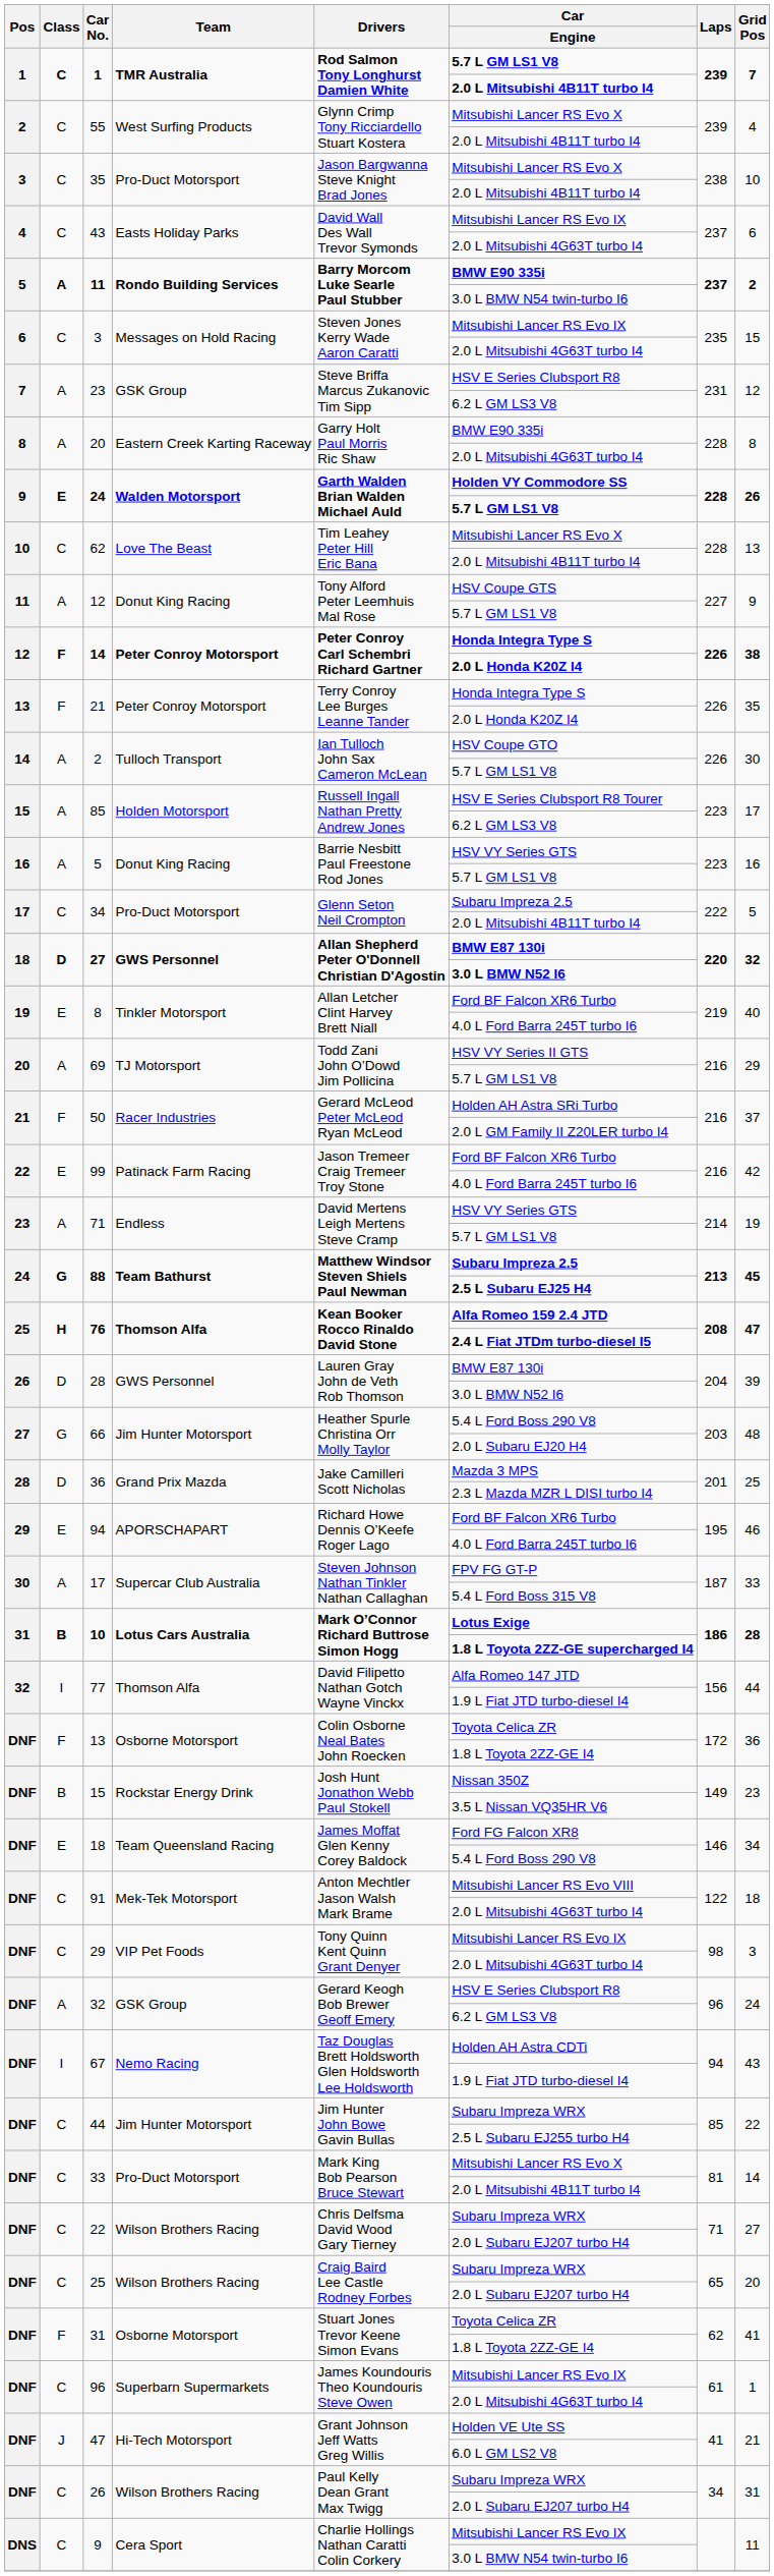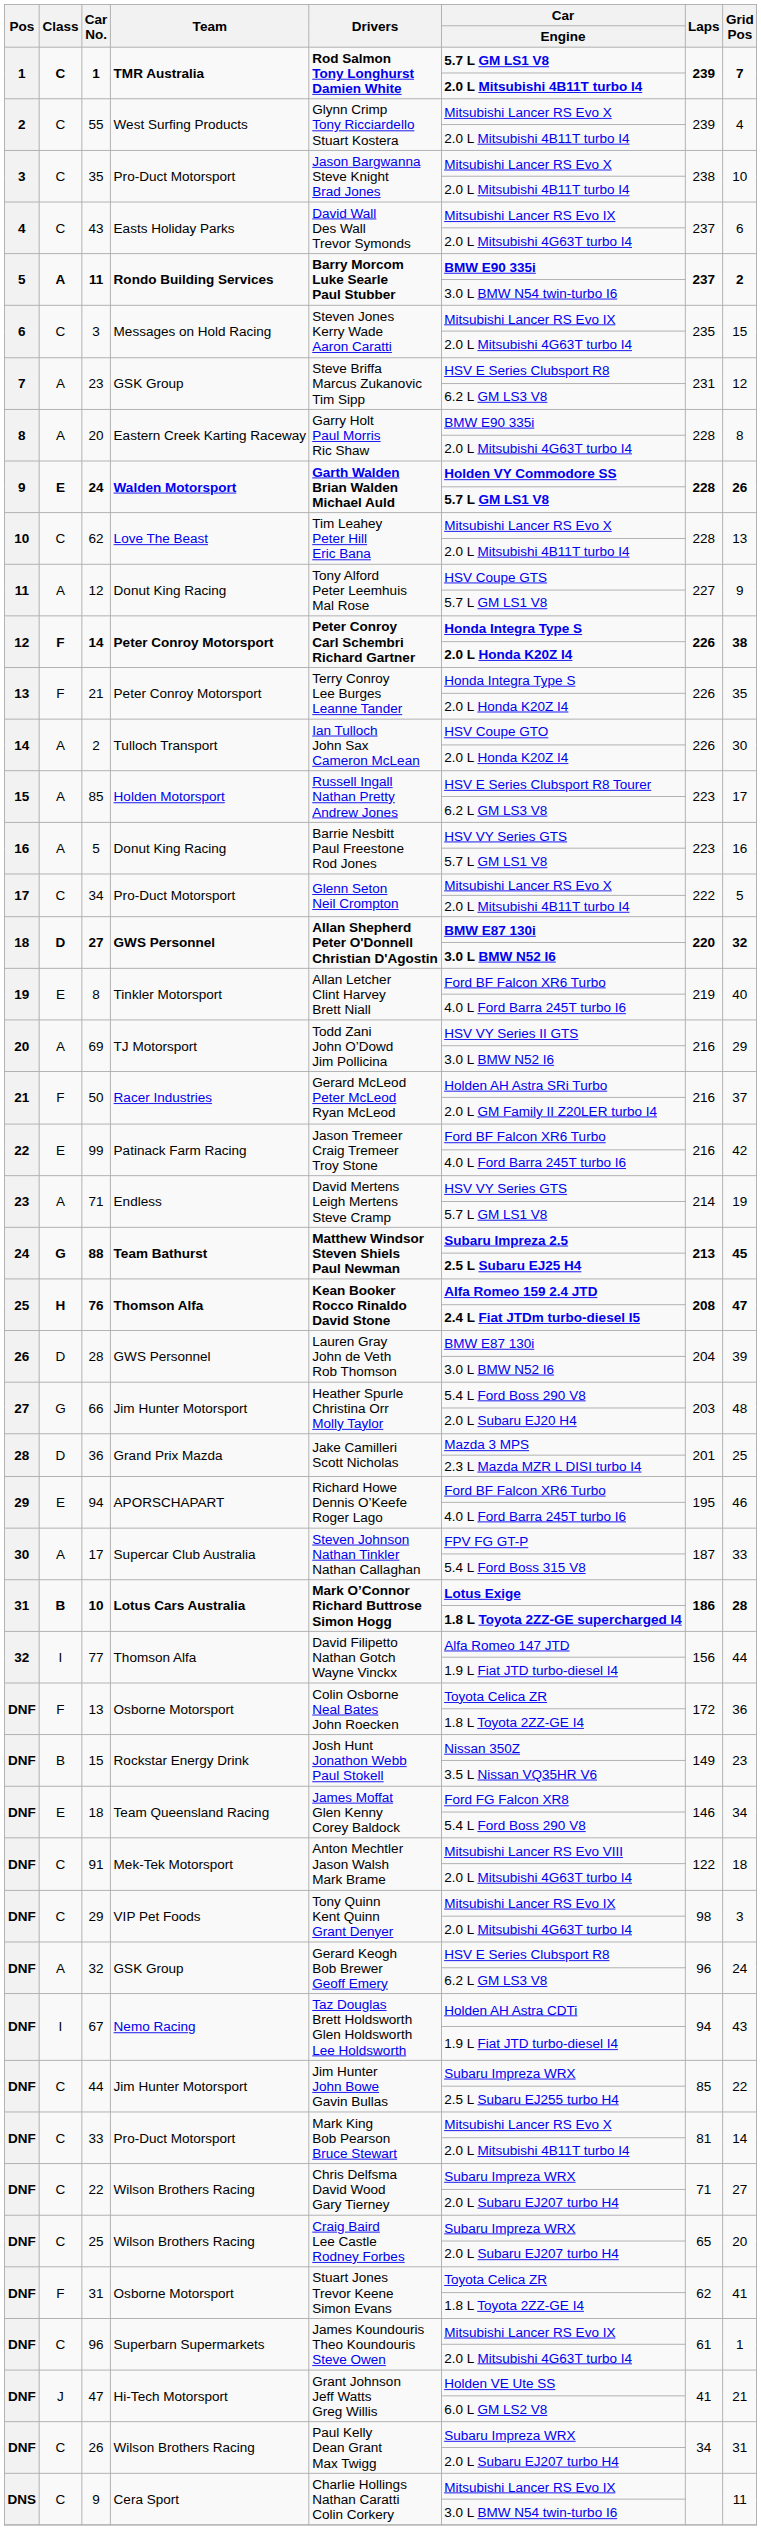row 30 | Car / Engine: 5.7 L GM LS1 V8 -> 2.0 L Honda K20Z I4
row 35 | Car / Engine: Subaru Impreza 2.5 -> Mitsubishi Lancer RS Evo X
row 42 | Car / Engine: 5.7 L GM LS1 V8 -> 3.0 L BMW N52 I6
